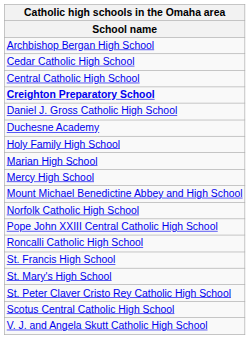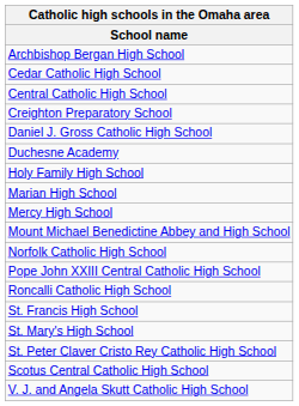Creighton Preparatory School | School name: bold -> normal
